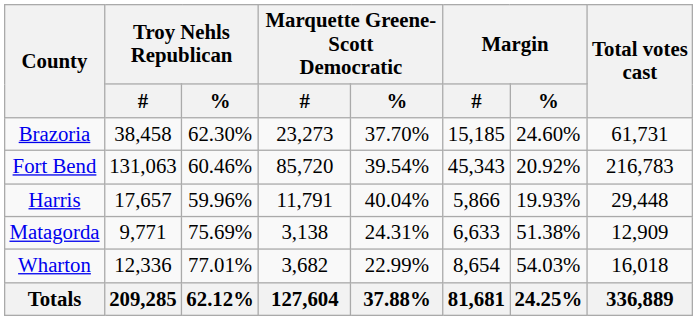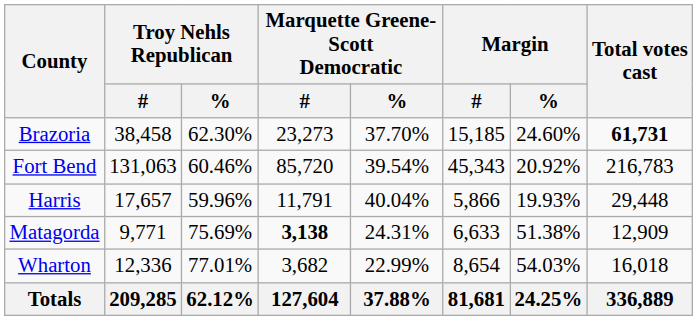Brazoria | Total votes cast: normal -> bold
Matagorda | Marquette Greene-Scott Democratic / #: normal -> bold
